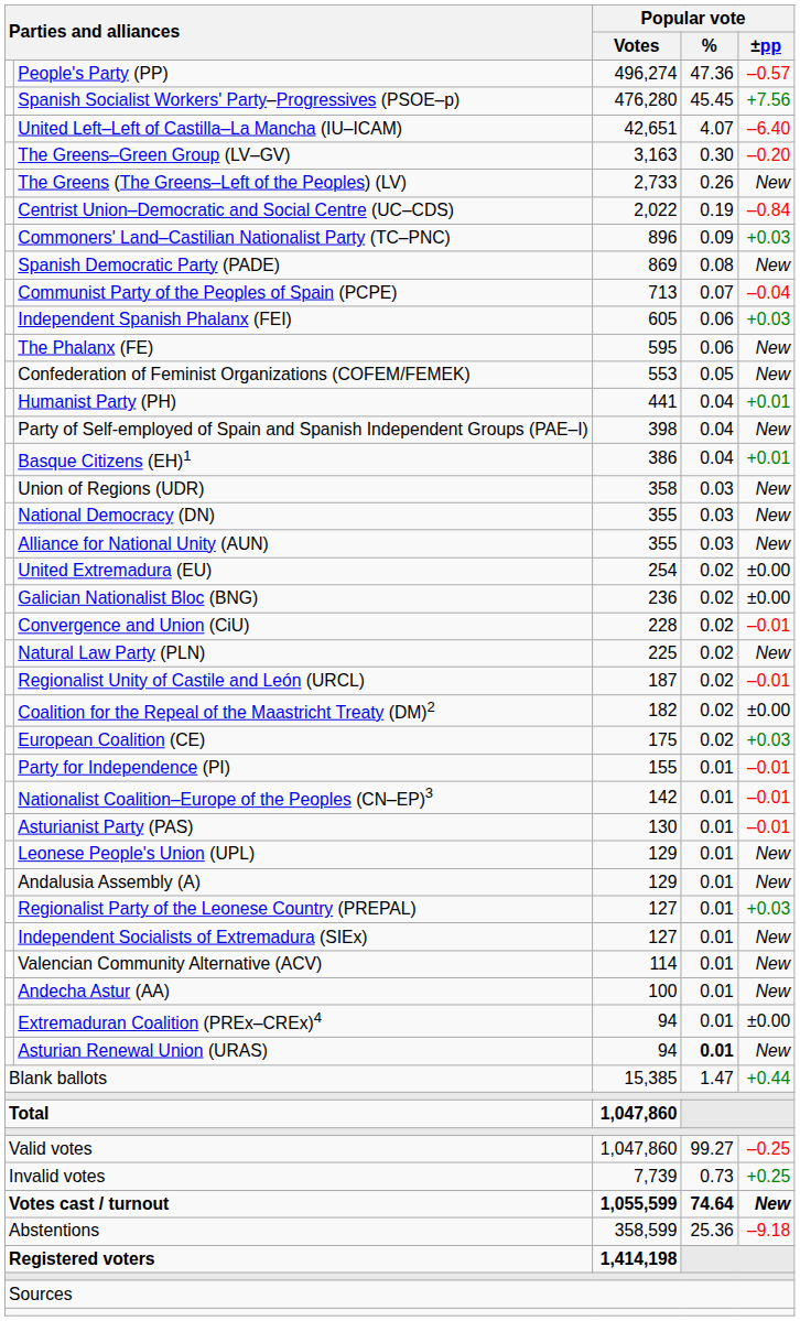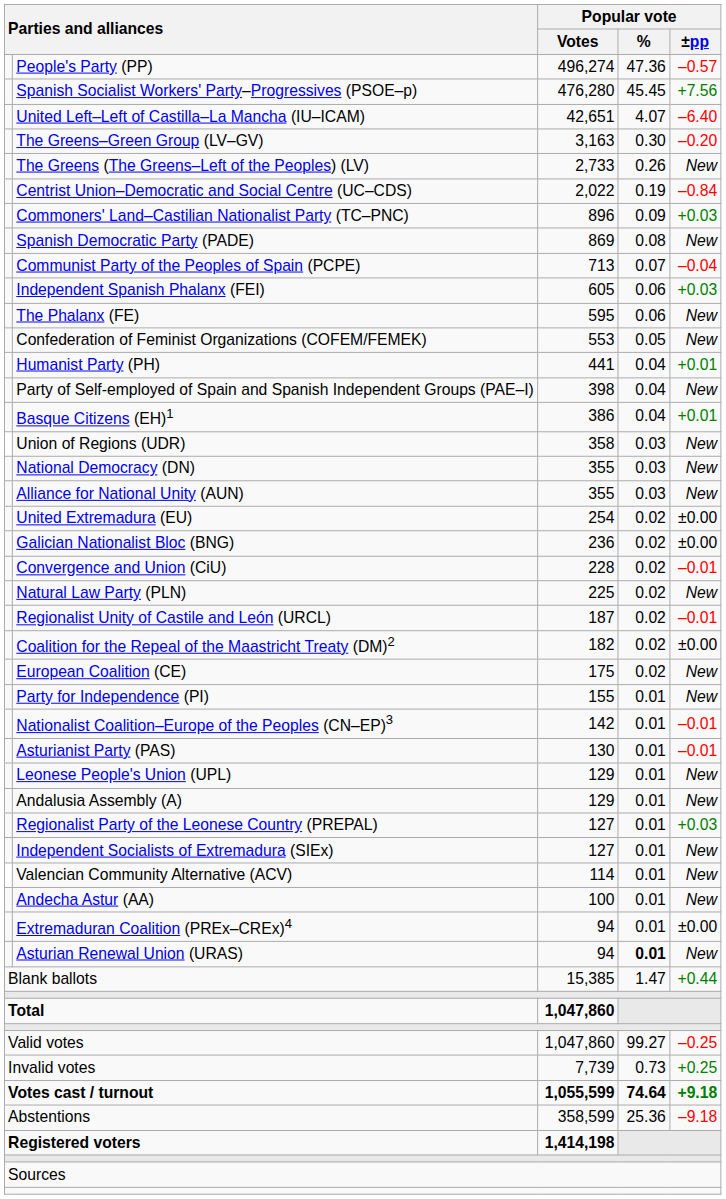European Coalition (CE) | Popular vote / ±pp: +0.03 -> New
Party for Independence (PI) | Popular vote / ±pp: –0.01 -> New
Votes cast / turnout | Popular vote / ±pp: New -> +9.18
